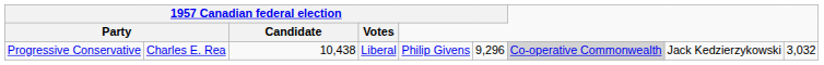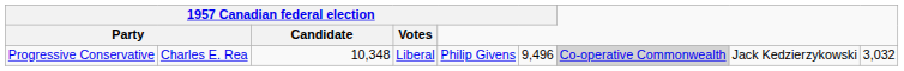Progressive Conservative | 1957 Canadian federal election / Candidate: 10,438 -> 10,348
Progressive Conservative | column 6: 9,296 -> 9,496
